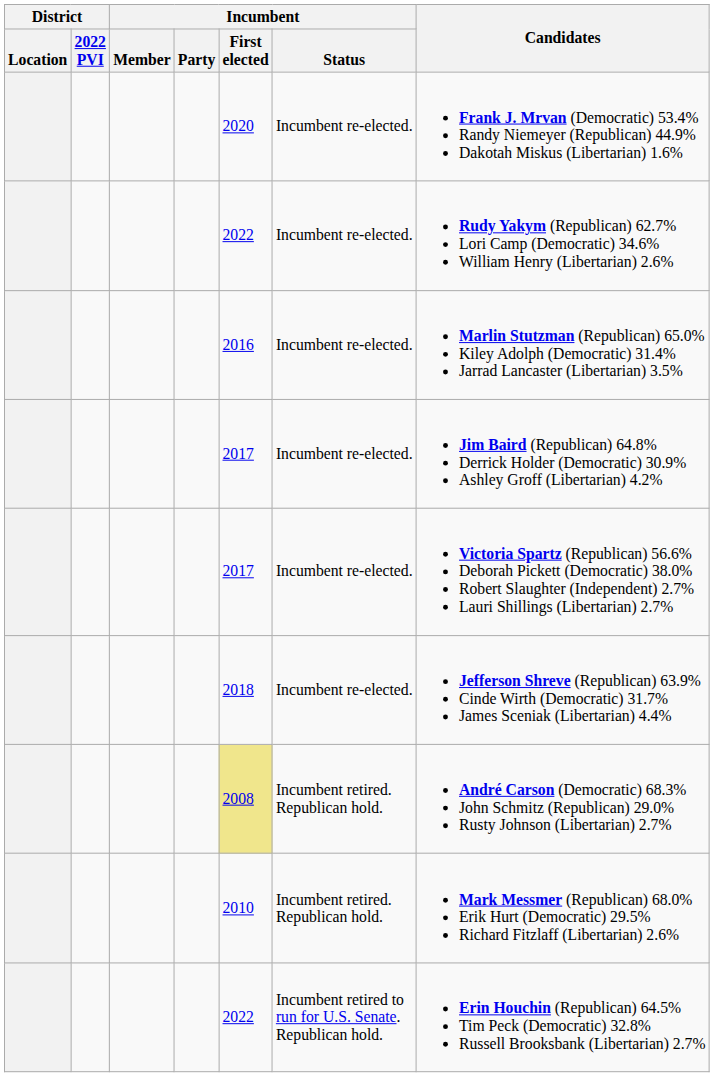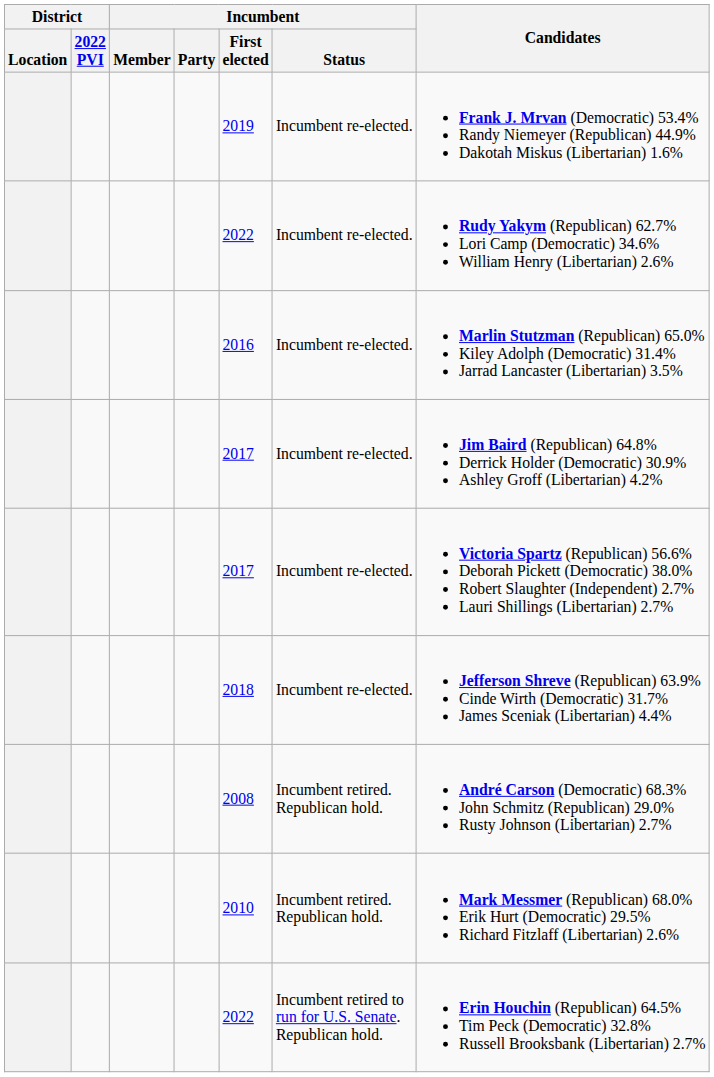row 3 | Incumbent / First elected: 2020 -> 2019
row 9 | Incumbent / First elected: khaki background -> no background
